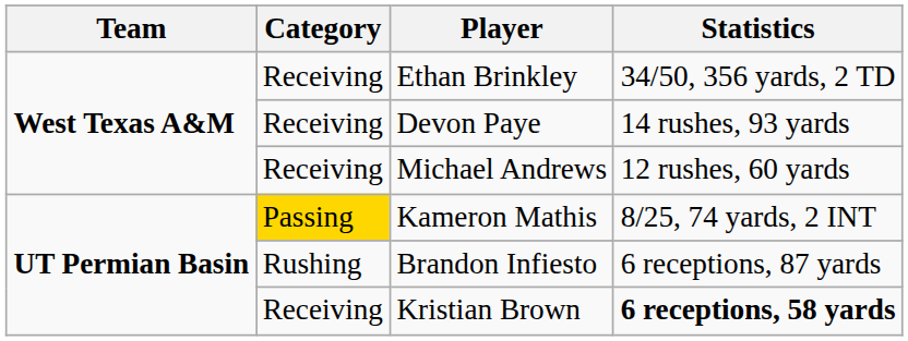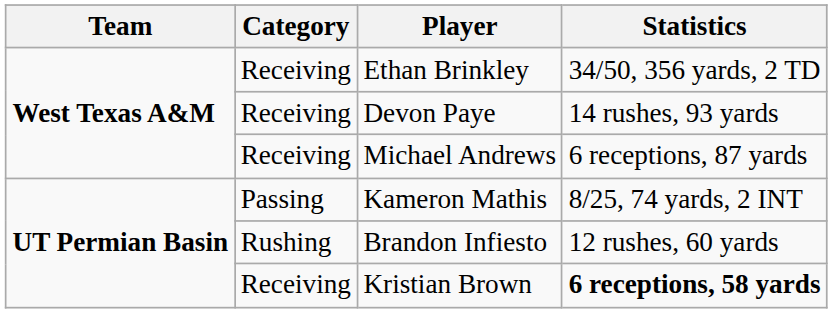Michael Andrews | Statistics: 12 rushes, 60 yards -> 6 receptions, 87 yards
Kameron Mathis | Category: gold background -> no background
Brandon Infiesto | Statistics: 6 receptions, 87 yards -> 12 rushes, 60 yards
